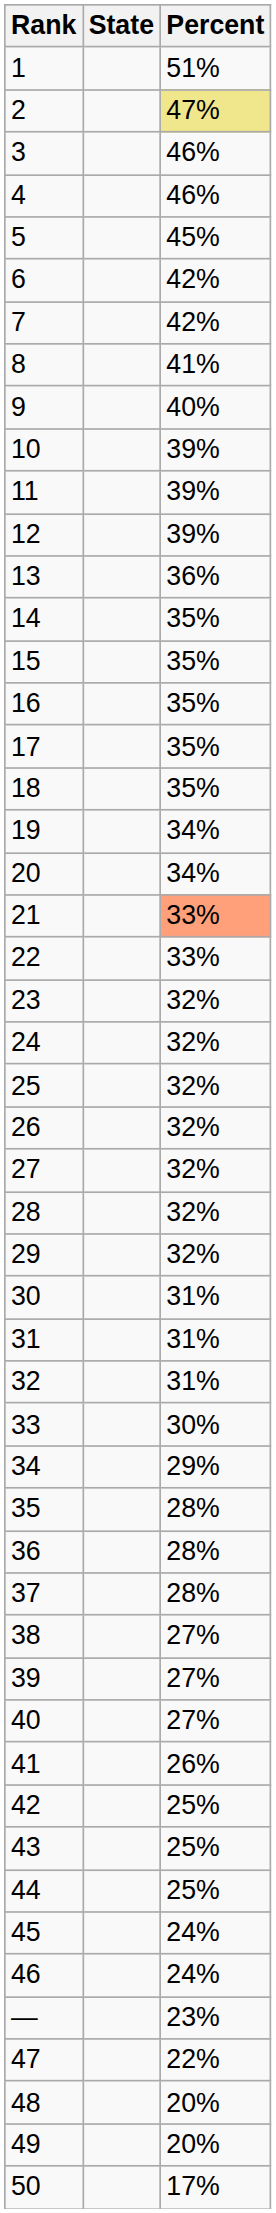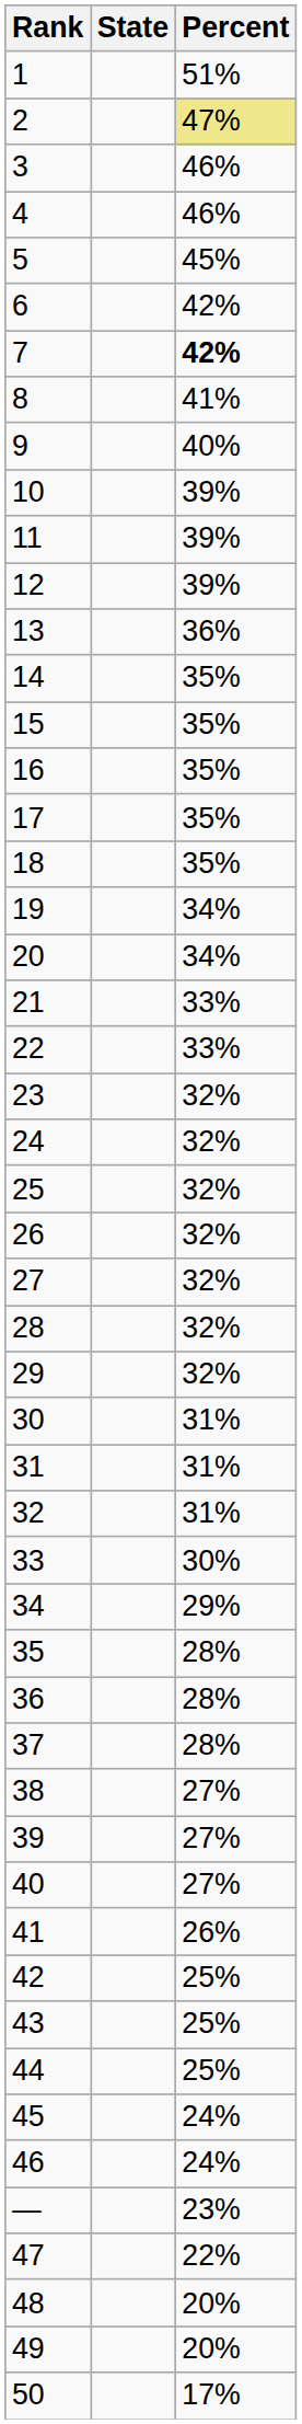7 | Percent: normal -> bold
21 | Percent: lightsalmon background -> no background
